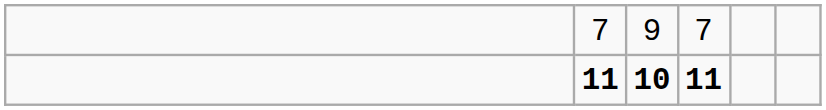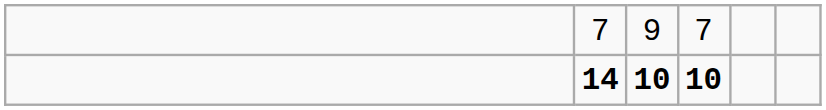row 2 | column 2: 11 -> 14
row 2 | column 4: 11 -> 10
